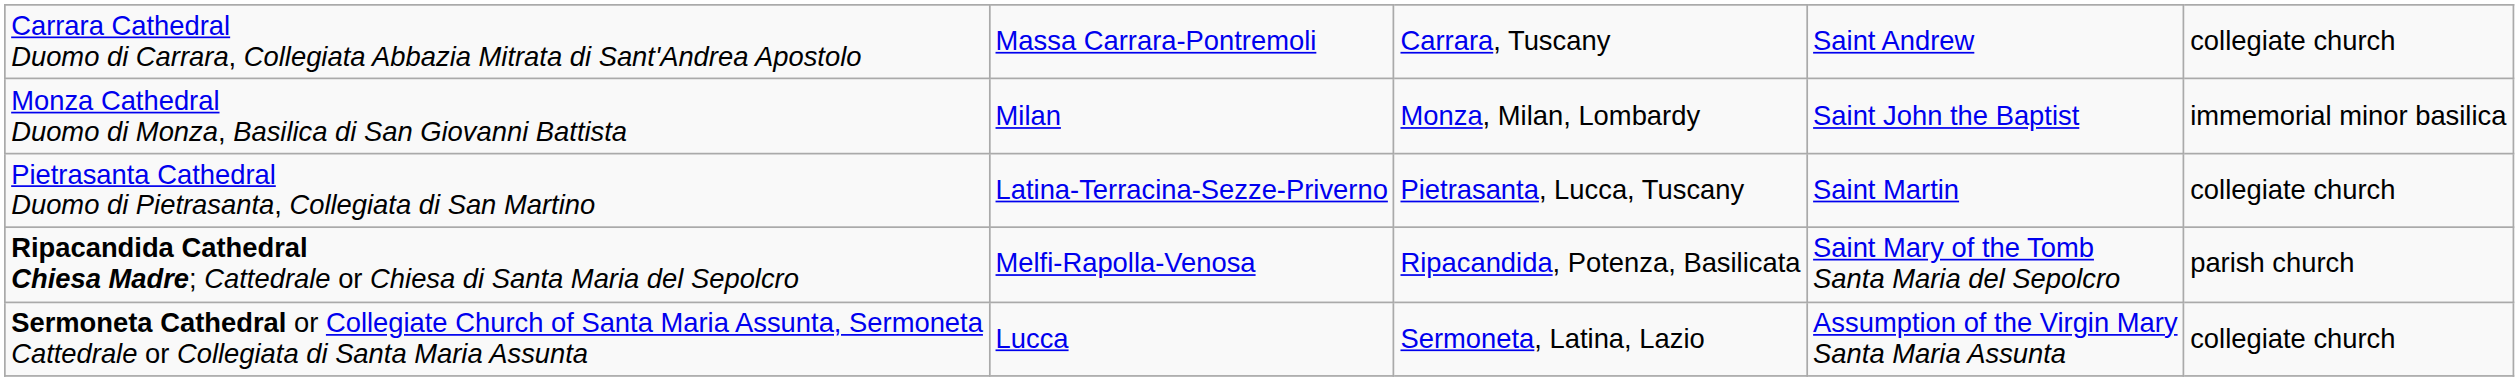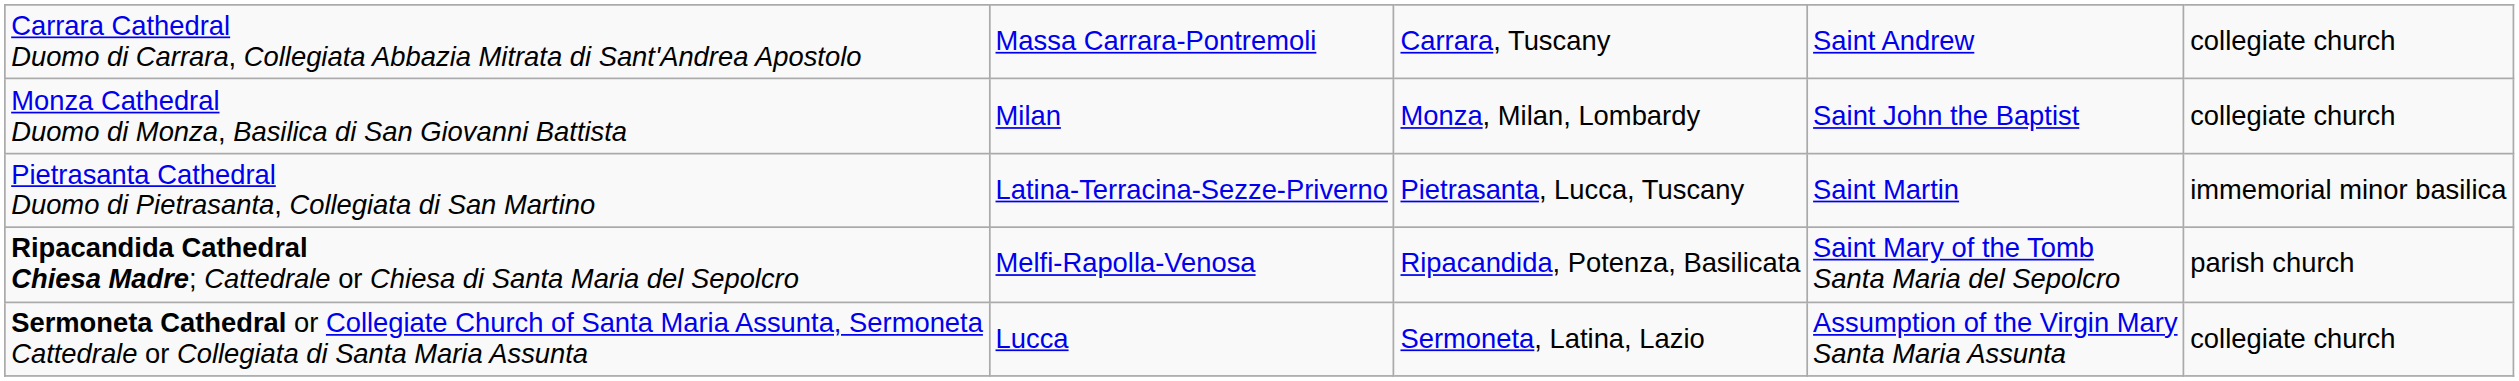row 2 | column 5: immemorial minor basilica -> collegiate church
row 3 | column 5: collegiate church -> immemorial minor basilica
